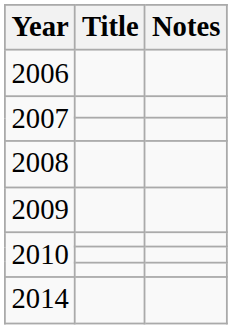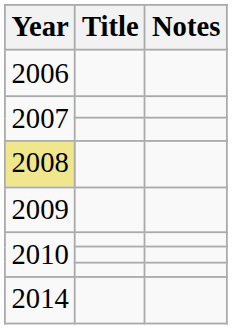2008 | Year: no background -> khaki background
